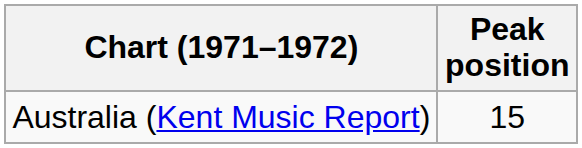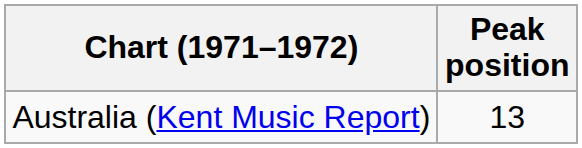Australia (Kent Music Report) | Peak position: 15 -> 13
